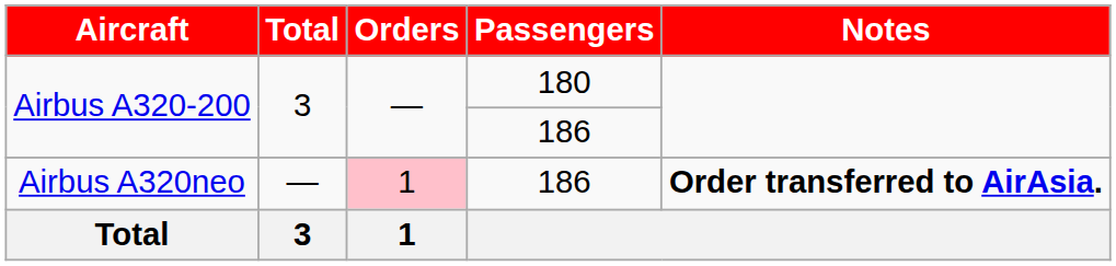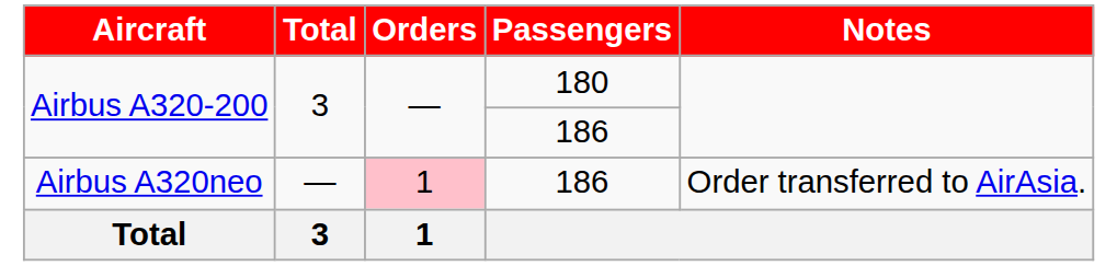Airbus A320neo | Notes: bold -> normal
